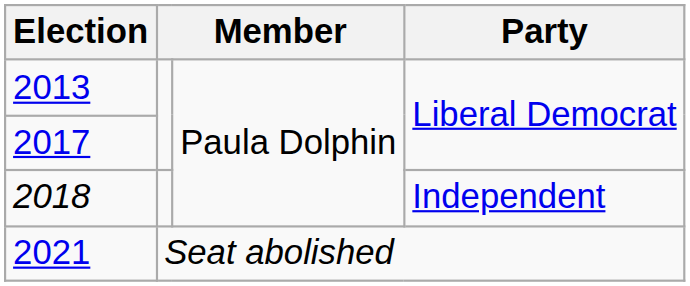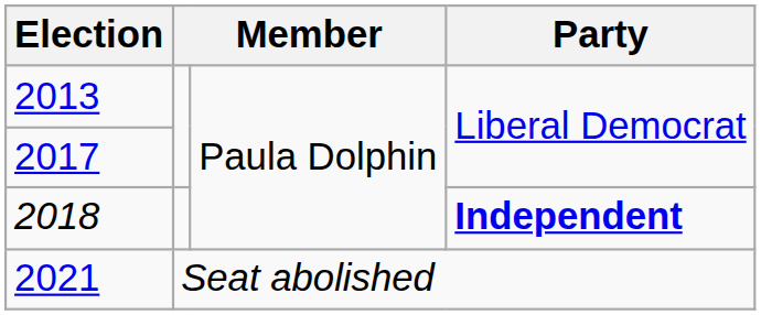2018 | Party: normal -> bold
